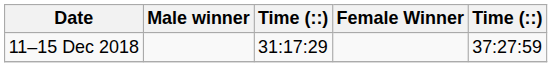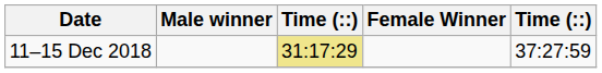11–15 Dec 2018 | column 3: no background -> khaki background
